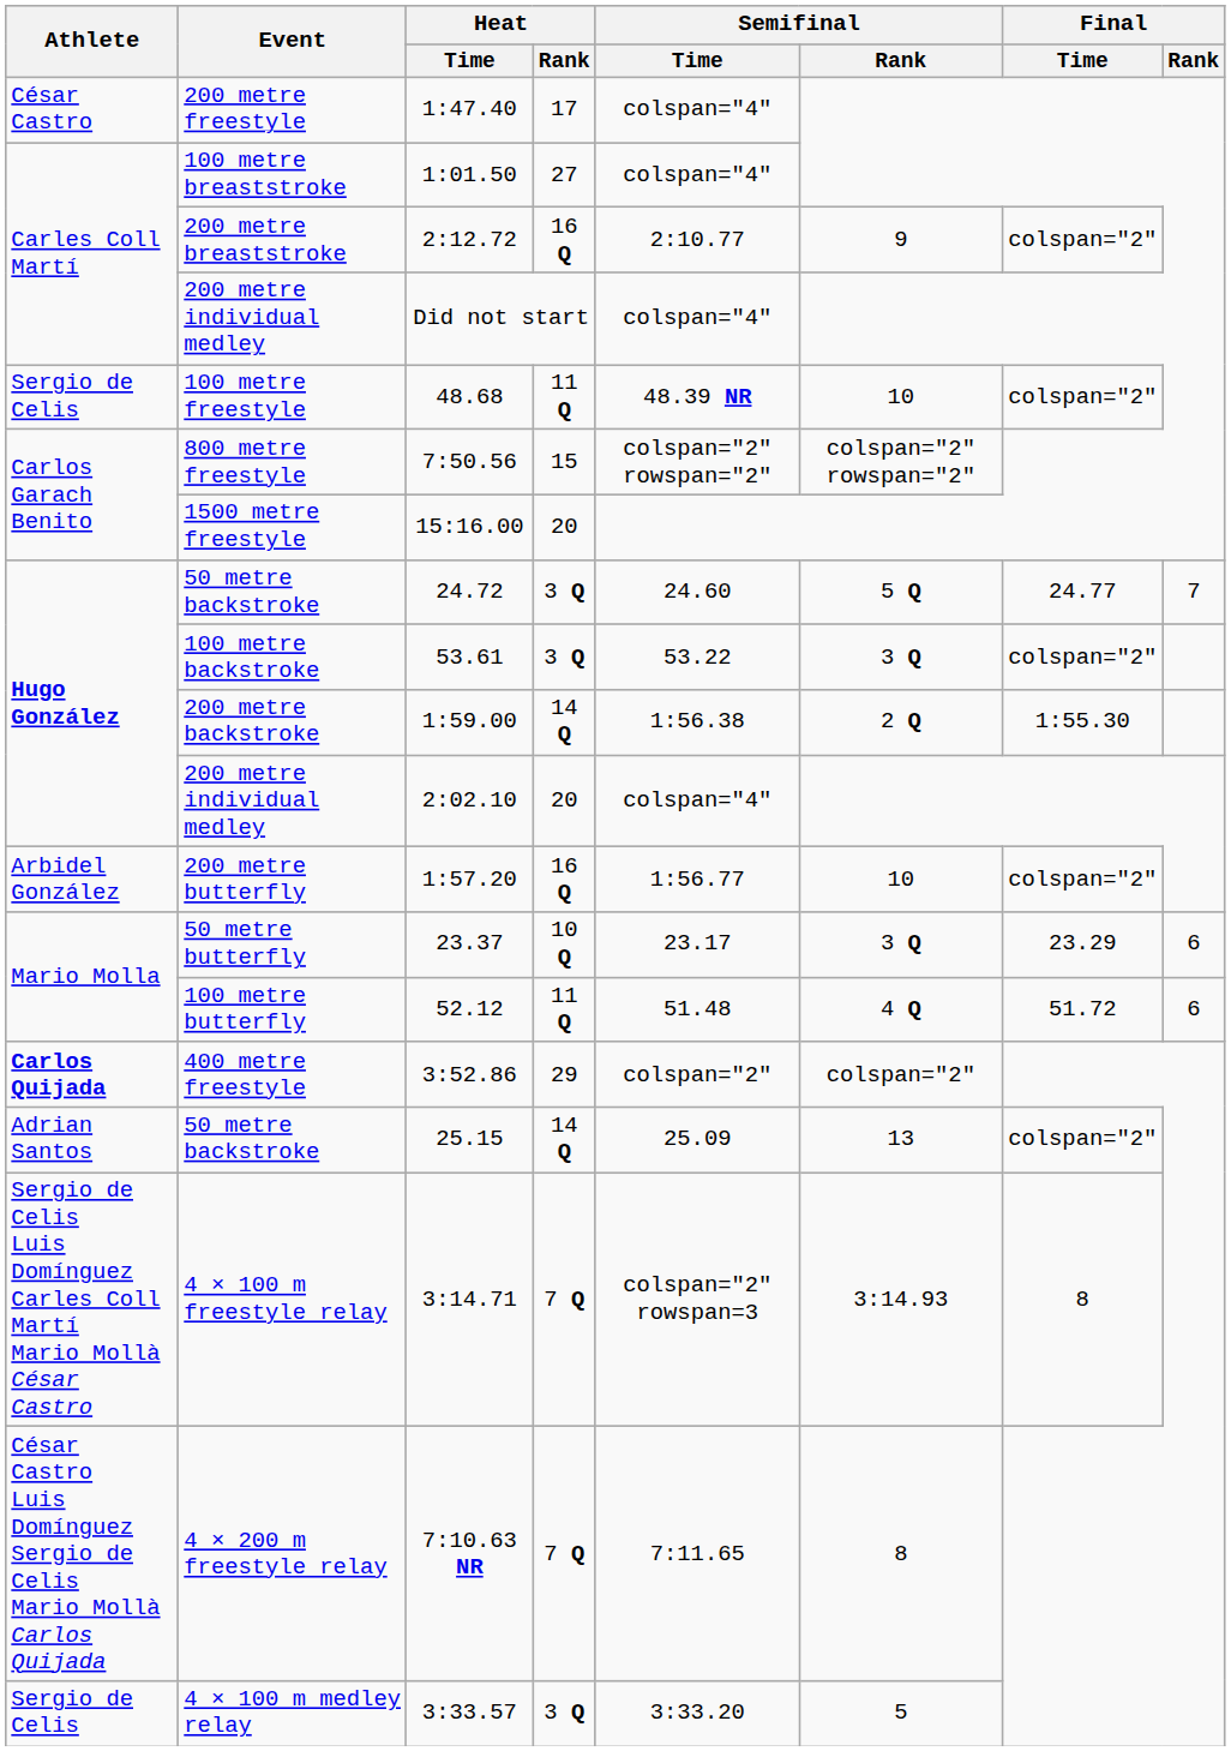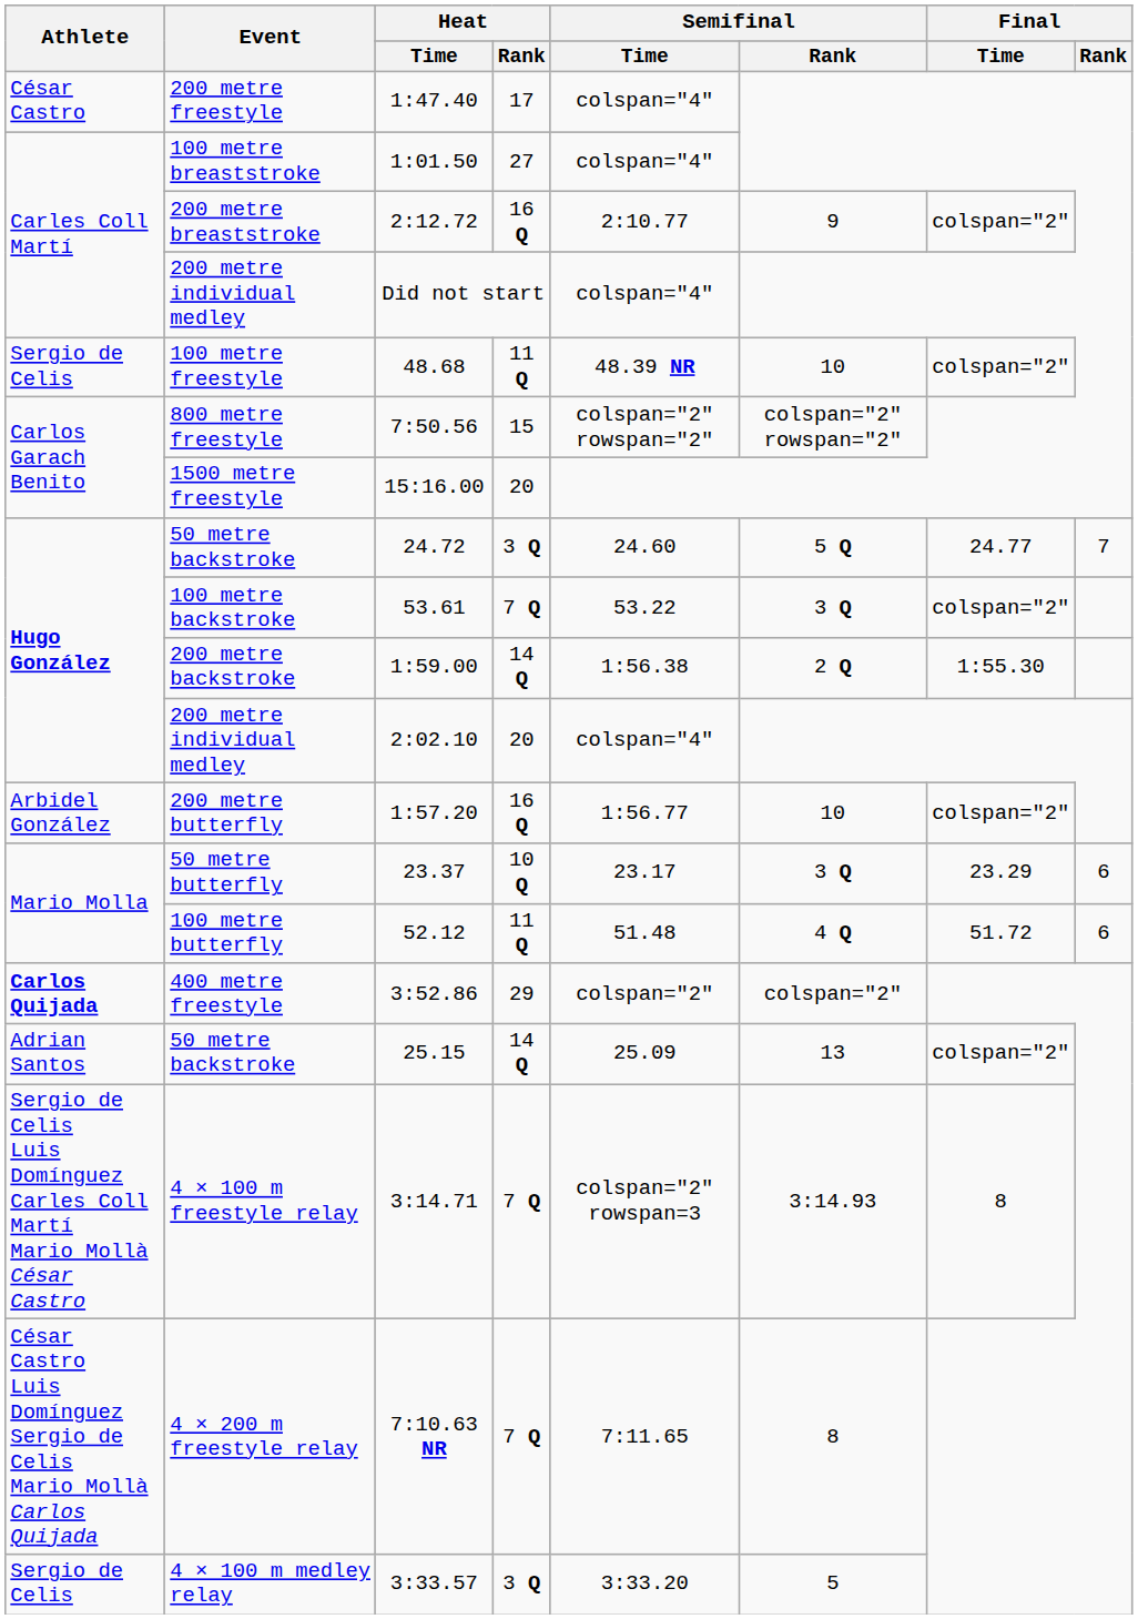53.61 | Heat / Rank: 3 Q -> 7 Q
